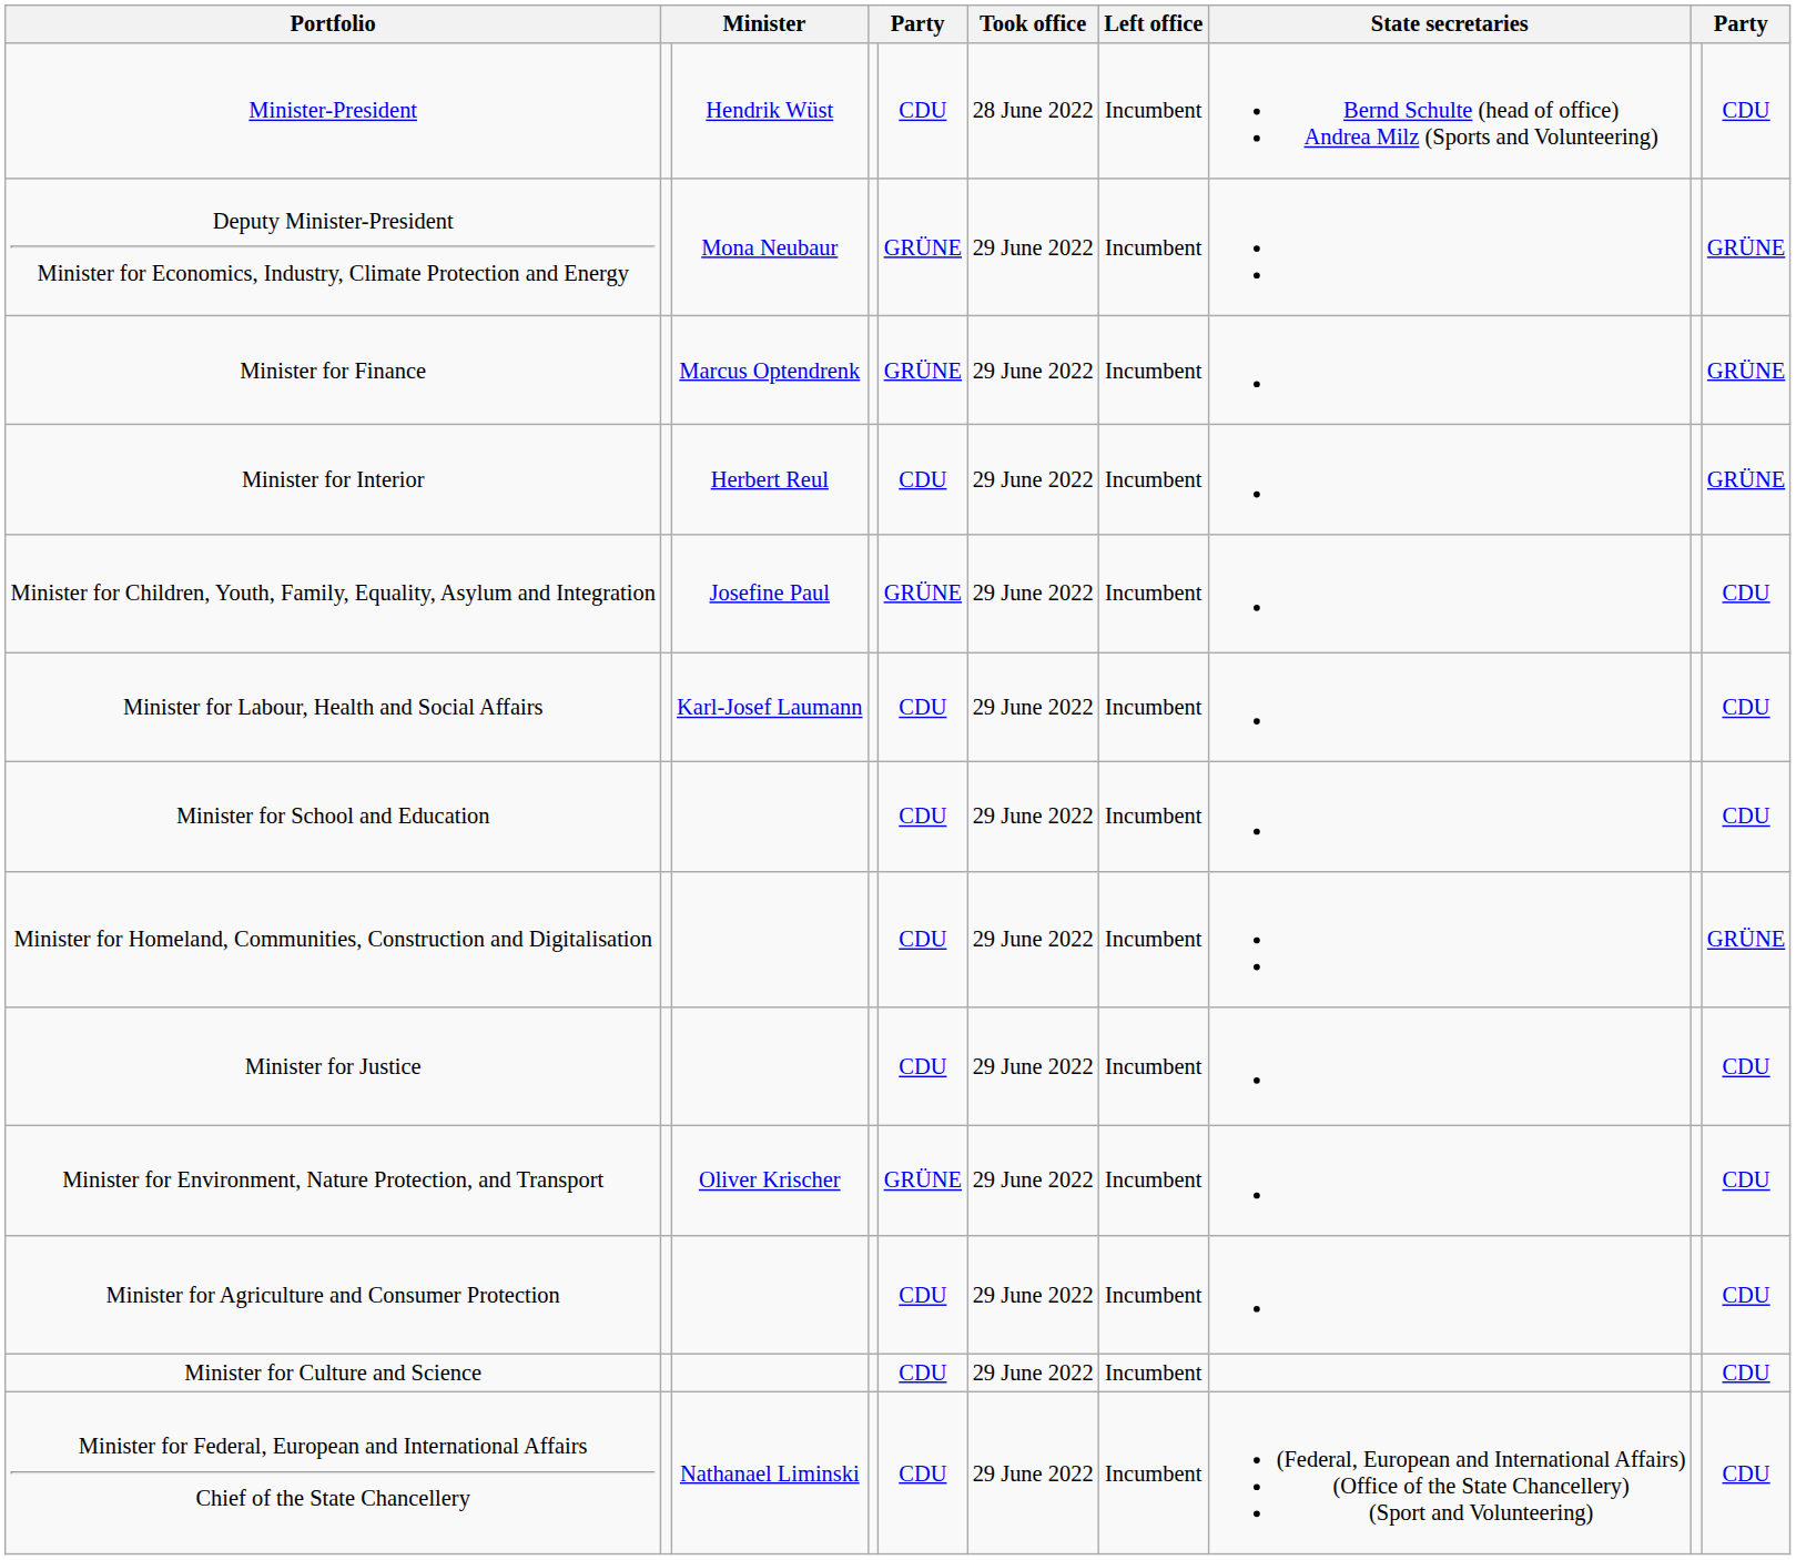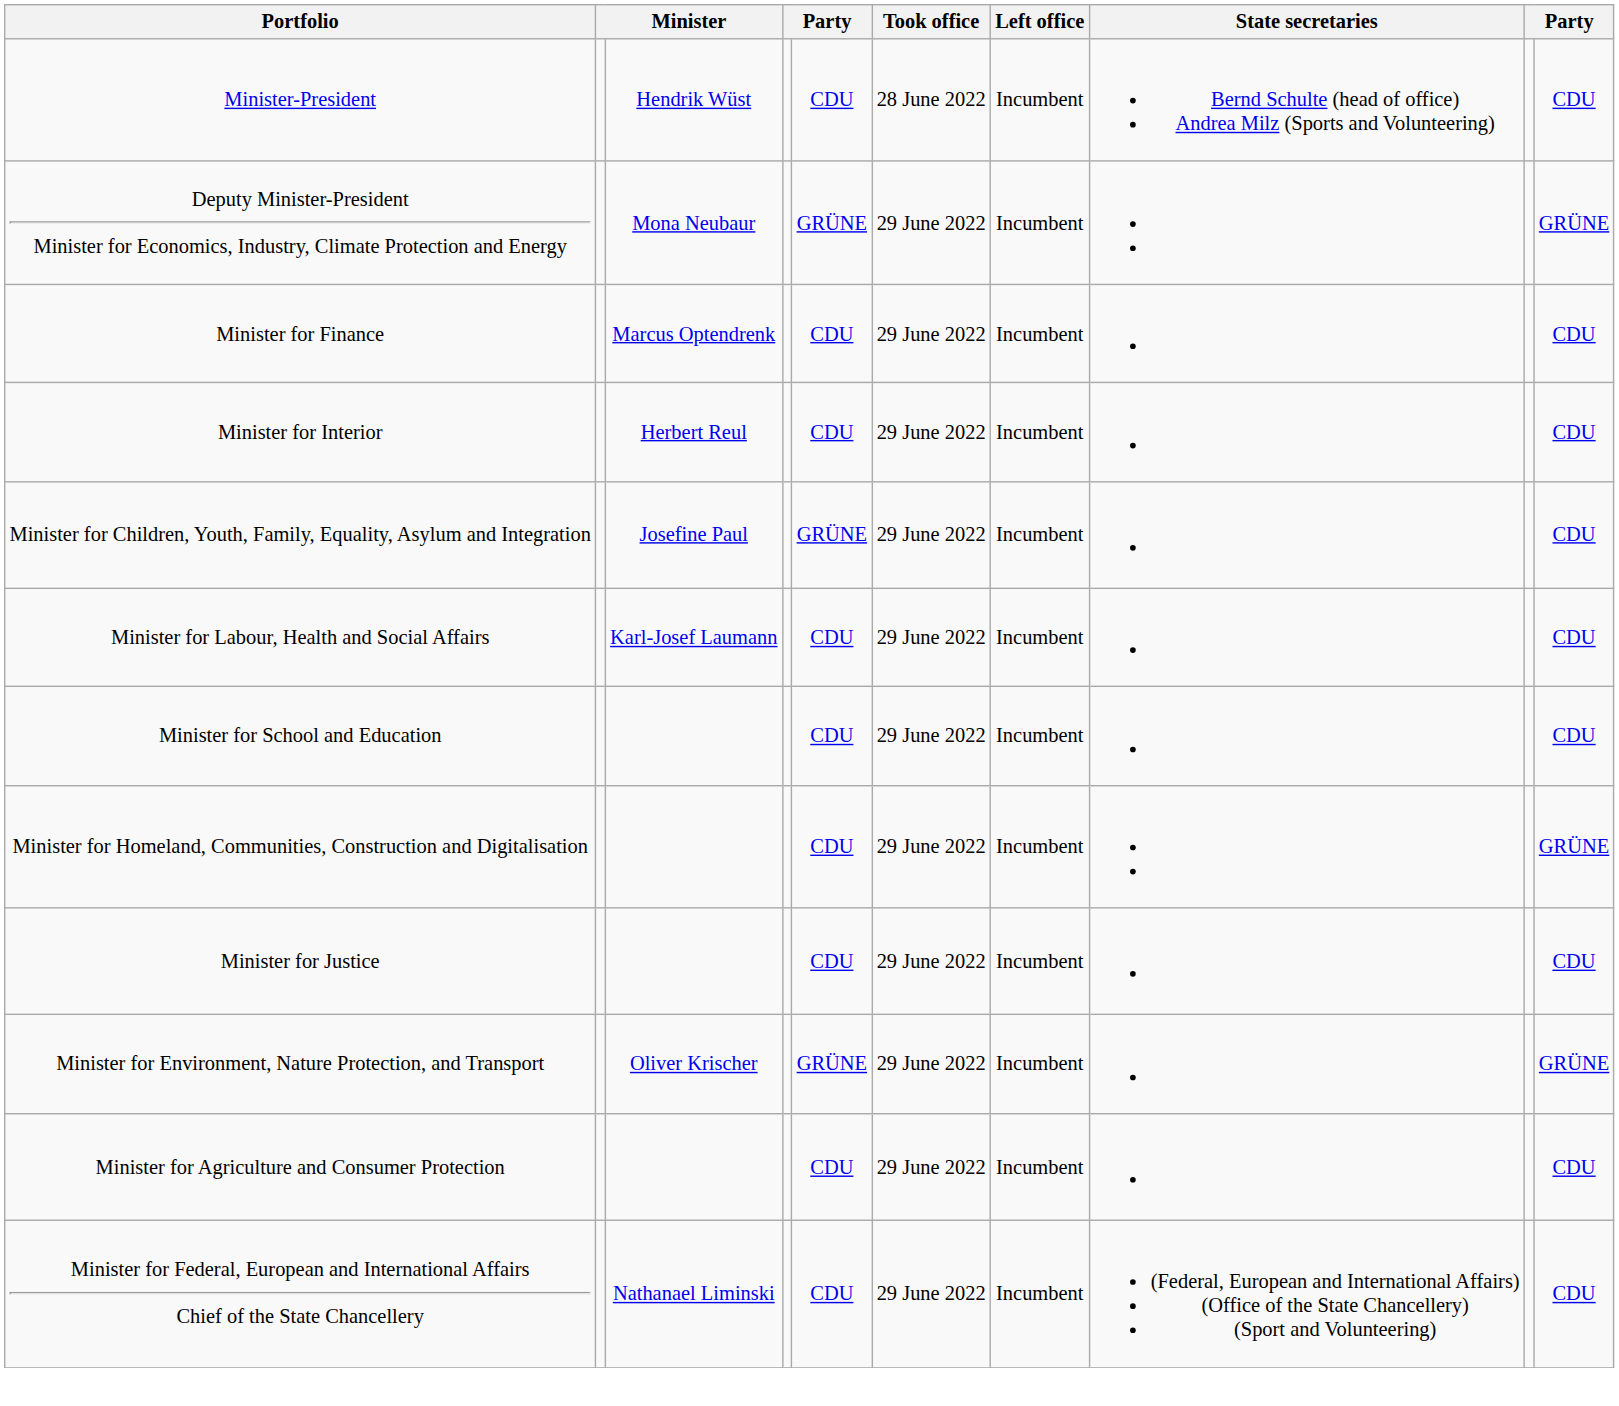Minister for Finance | column 5: GRÜNE -> CDU
Minister for Finance | column 10: GRÜNE -> CDU
Minister for Interior | column 10: GRÜNE -> CDU
Minister for Environment, Nature Protection, and Transport | column 10: CDU -> GRÜNE
- row: Minister for Culture and Science | CDU | 29 June 2022 | Incumbent | CDU
